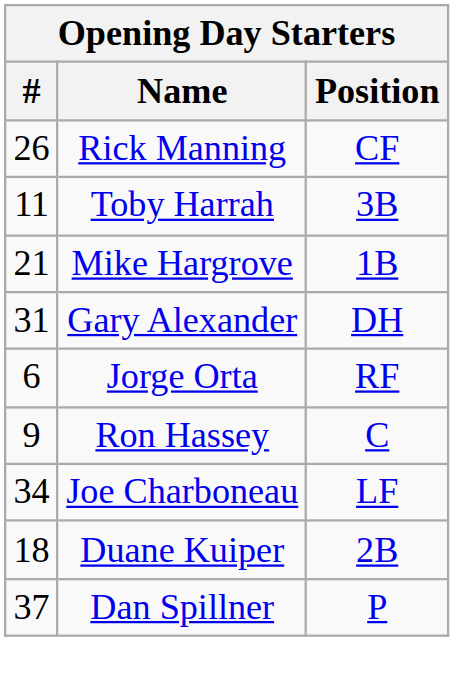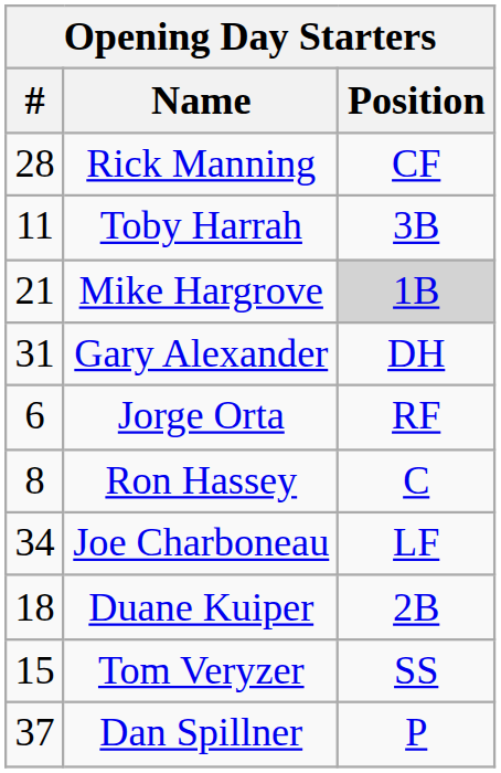Rick Manning | #: 26 -> 28
Mike Hargrove | Position: no background -> lightgrey background
Ron Hassey | #: 9 -> 8
+ row: 15 | Tom Veryzer | SS
